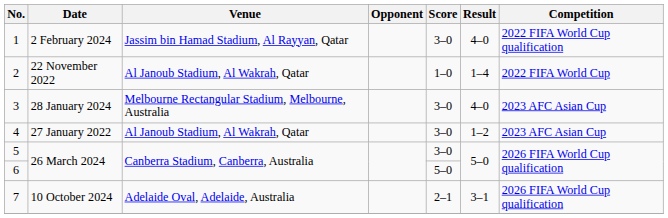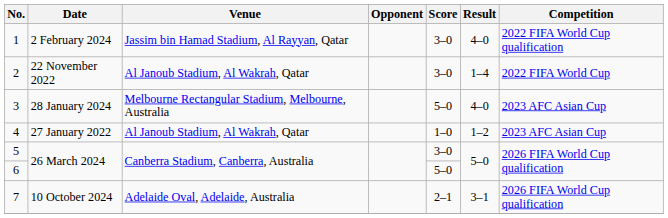2 | Score: 1–0 -> 3–0
3 | Score: 3–0 -> 5–0
4 | Score: 3–0 -> 1–0
